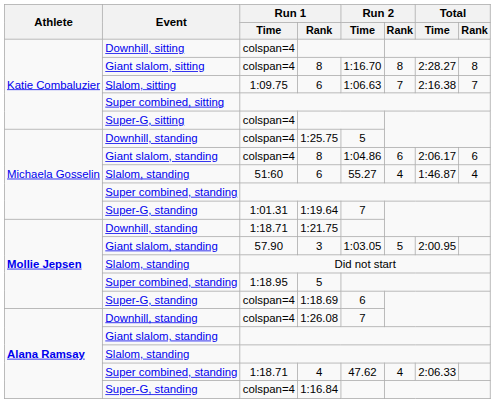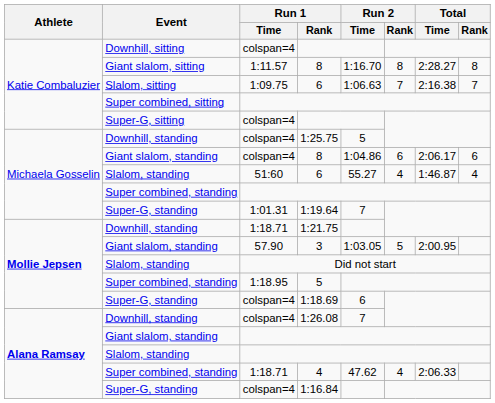Giant slalom, sitting / 8 | Run 1 / Time: colspan=4 -> 1:11.57
